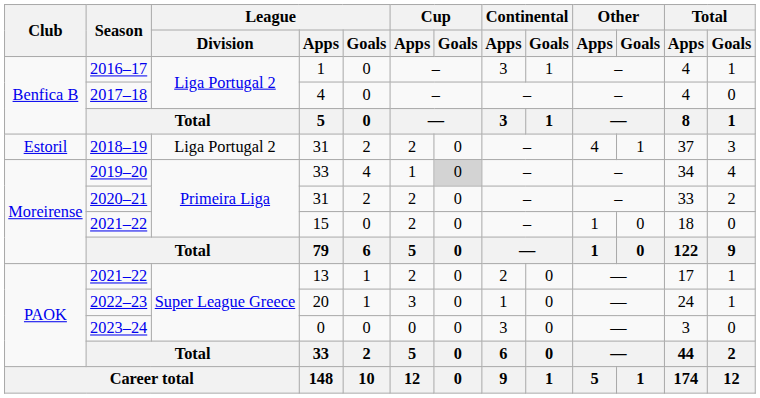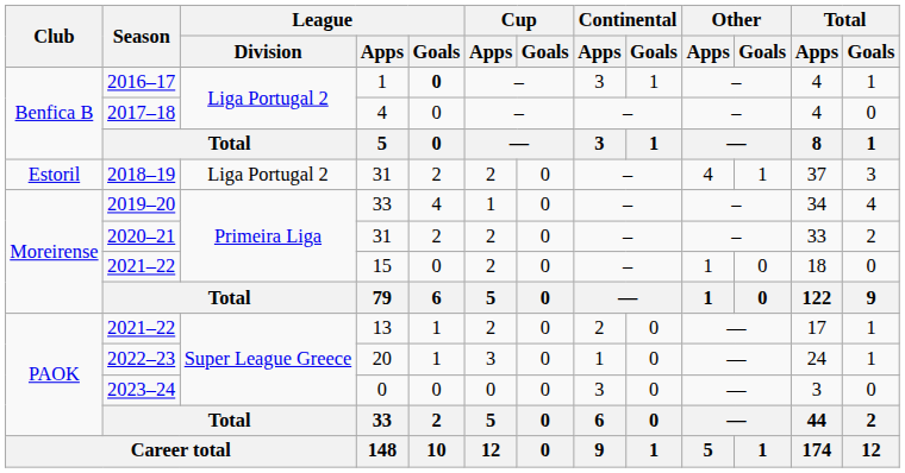2016–17 | League / Goals: normal -> bold
2019–20 | Cup / Goals: lightgrey background -> no background
